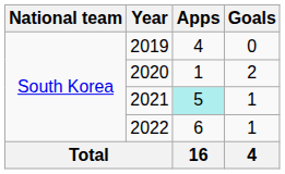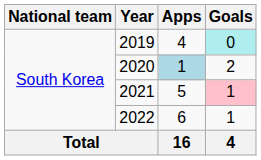2019 | Goals: no background -> paleturquoise background
2020 | Apps: no background -> lightblue background
2021 | Apps: paleturquoise background -> no background
2021 | Goals: no background -> pink background
